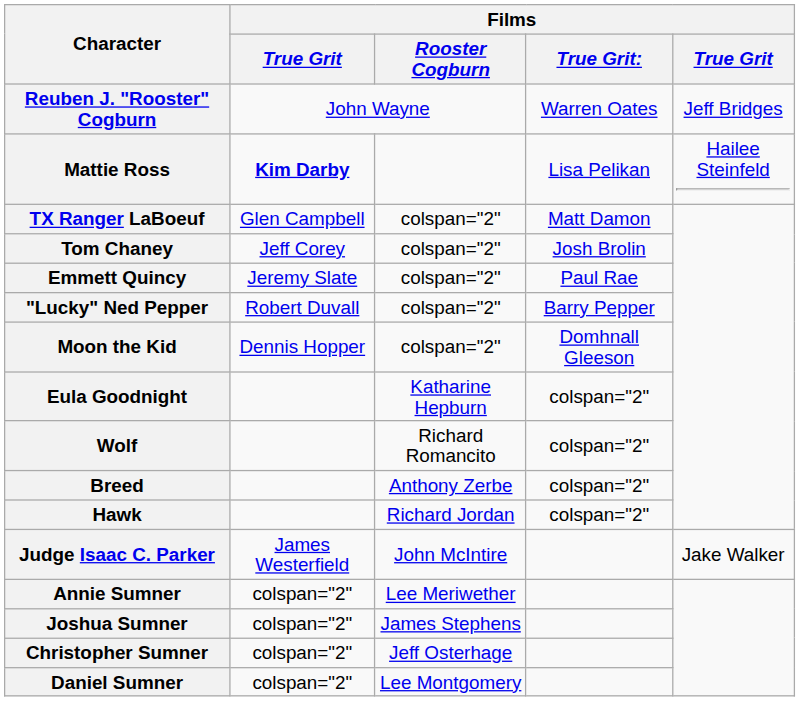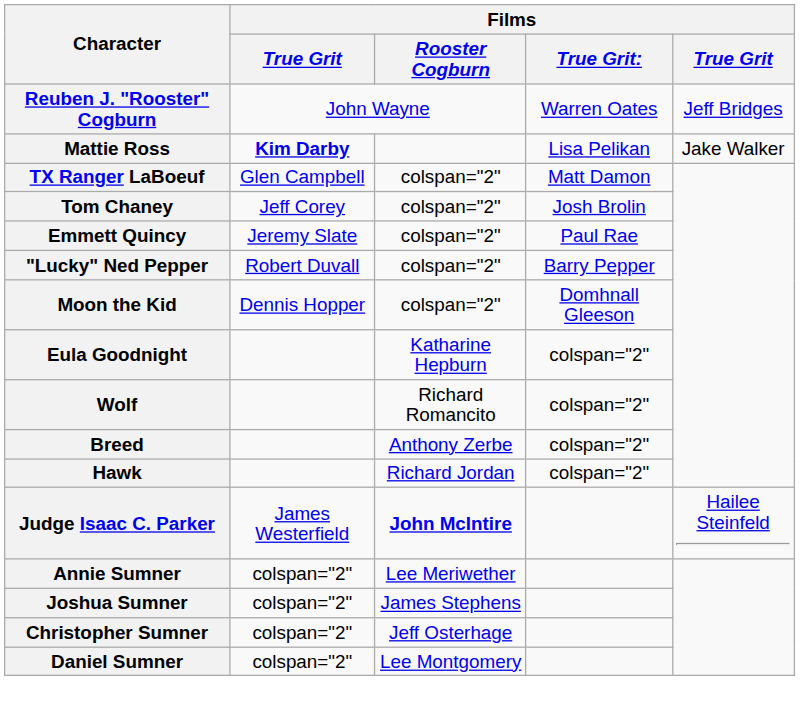Mattie Ross | column 5: Hailee Steinfeld -> Jake Walker
Judge Isaac C. Parker | Films / Rooster Cogburn: normal -> bold
Judge Isaac C. Parker | column 5: Jake Walker -> Hailee Steinfeld
